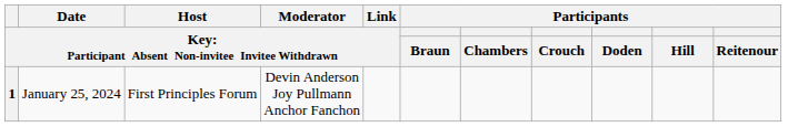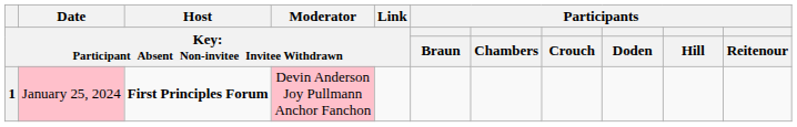1 | column 2: no background -> pink background
1 | column 3: normal -> bold
1 | column 4: no background -> pink background
